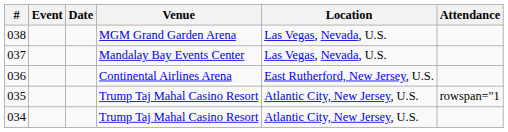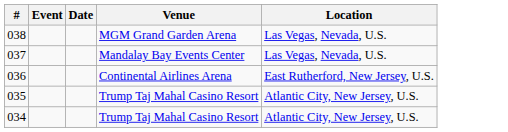- column: Attendance | rowspan="1
